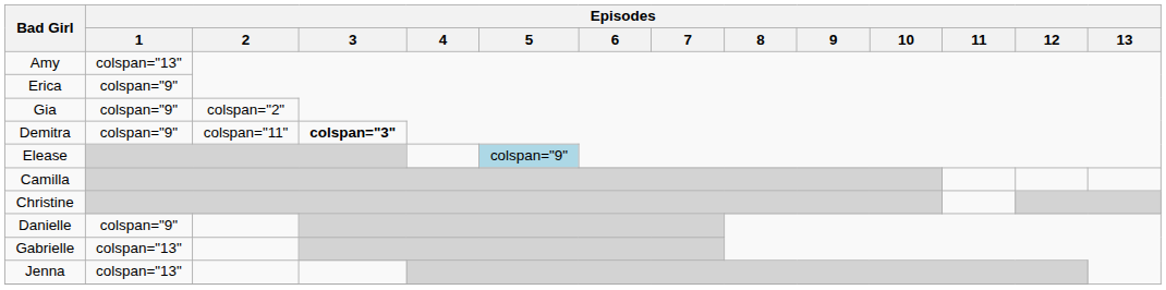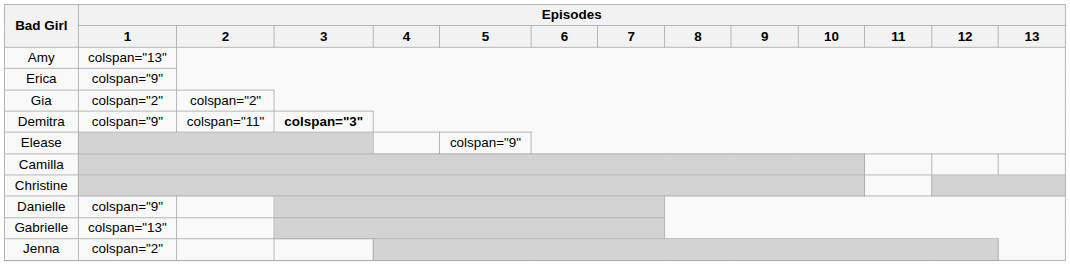Gia | Episodes / 1: colspan="9" -> colspan="2"
Elease | Episodes / 5: lightblue background -> no background
Jenna | Episodes / 1: colspan="13" -> colspan="2"
